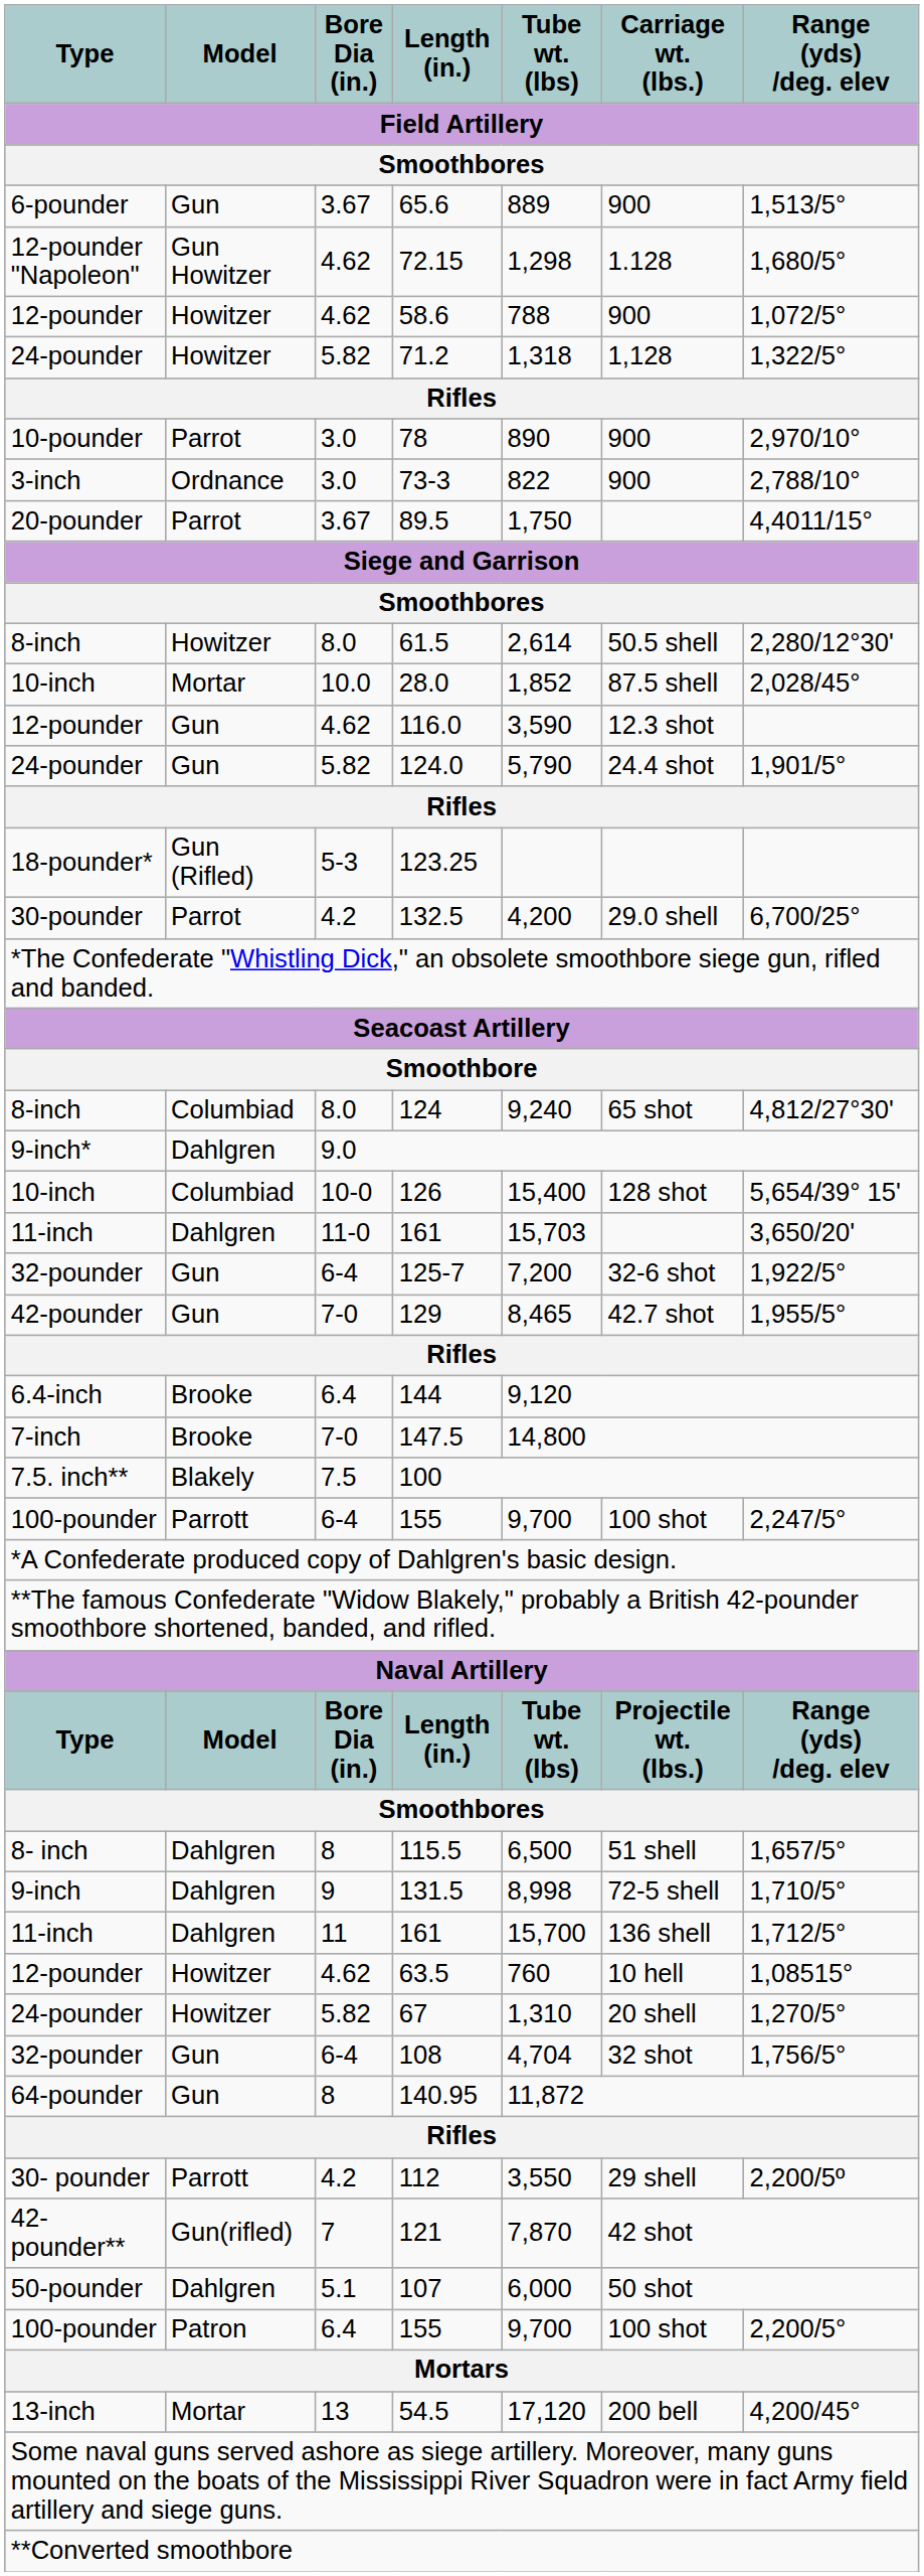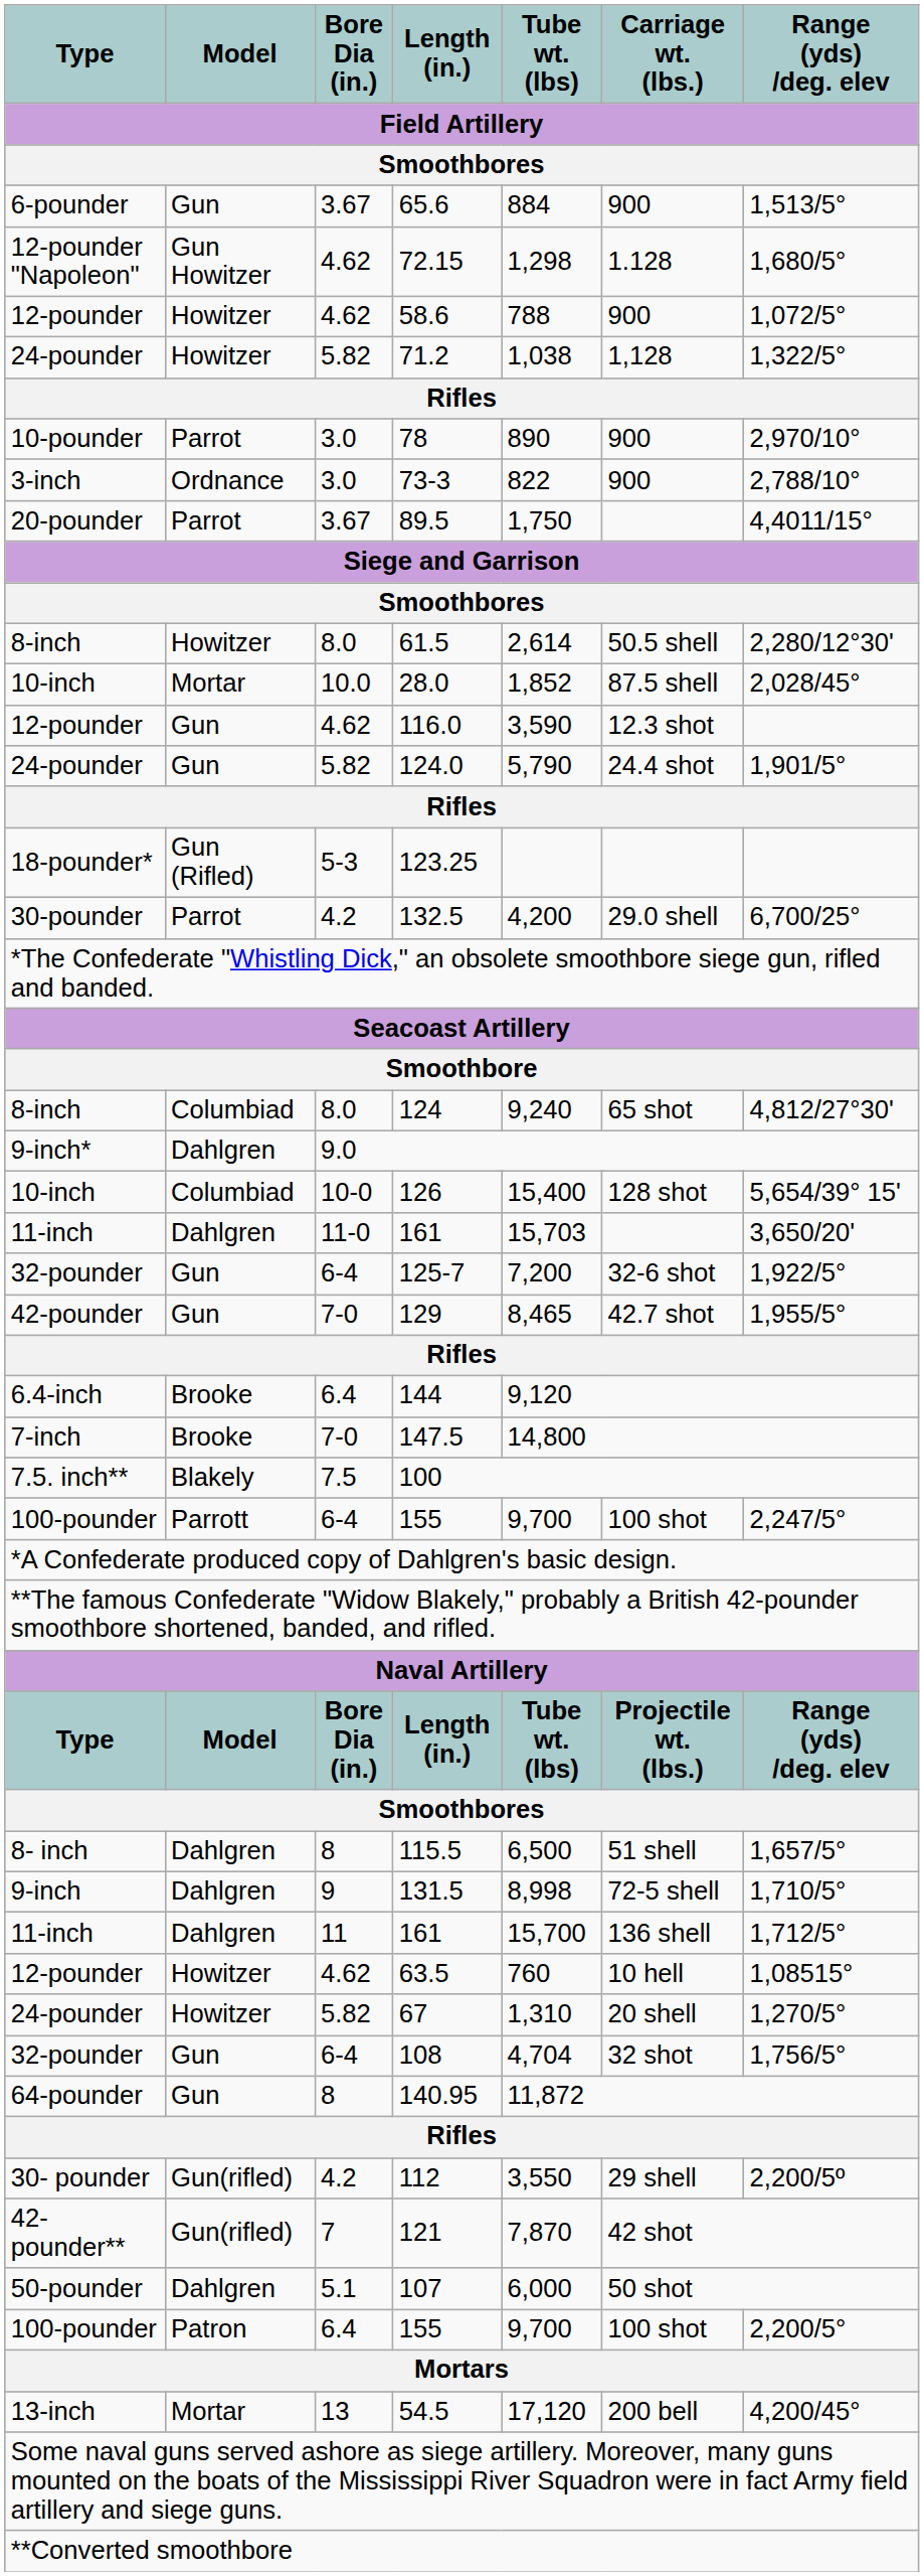65.6 | Tube wt. (lbs): 889 -> 884
71.2 | Tube wt. (lbs): 1,318 -> 1,038
112 | Model: Parrott -> Gun(rifled)
